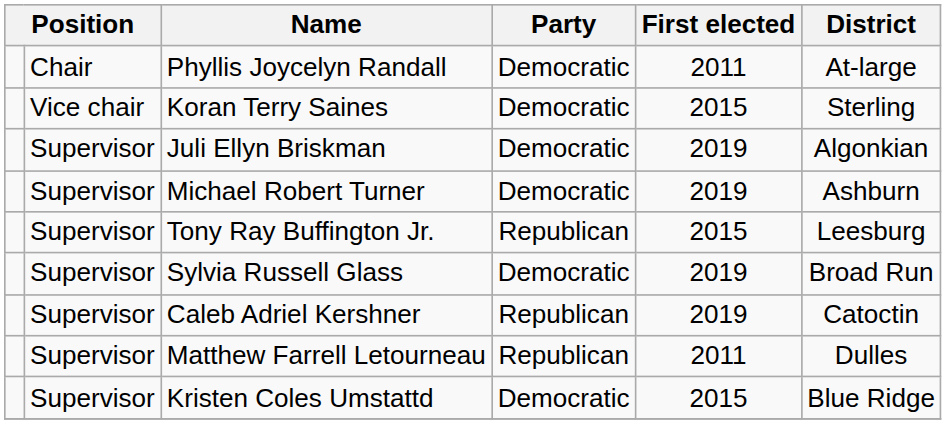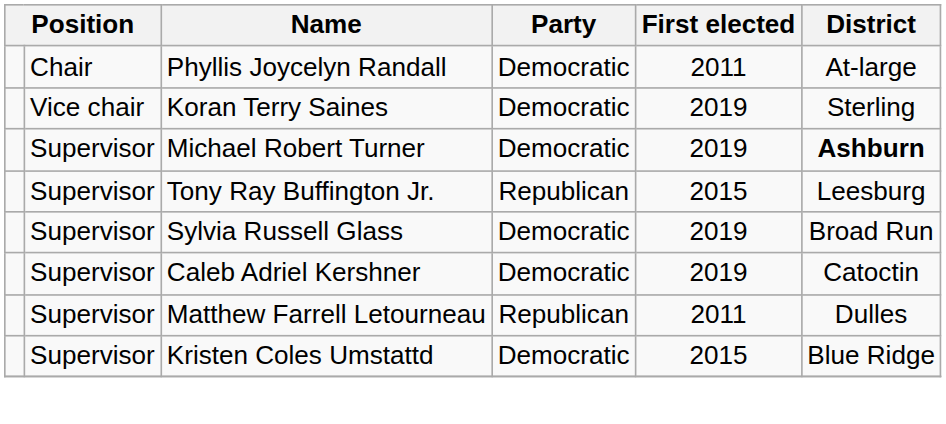Koran Terry Saines | First elected: 2015 -> 2019
- row: Supervisor | Juli Ellyn Briskman | Democratic | 2019 | Algonkian
Michael Robert Turner | District: normal -> bold
Caleb Adriel Kershner | Party: Republican -> Democratic
